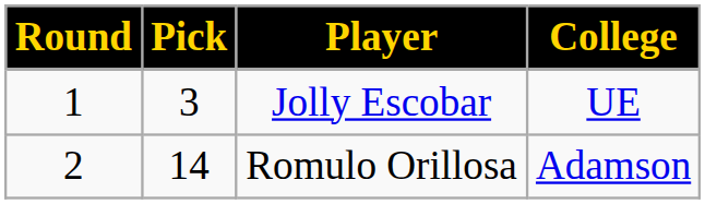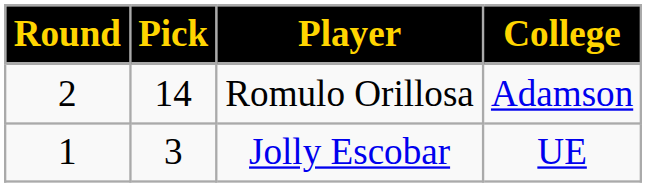rows swapped: Jolly Escobar <-> Romulo Orillosa
